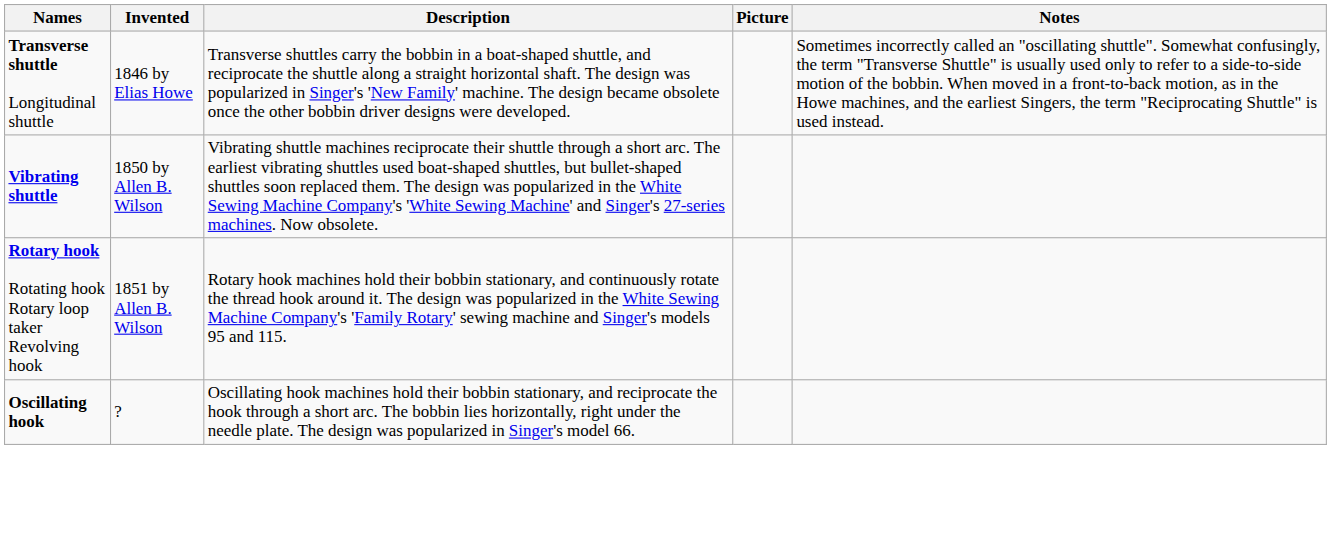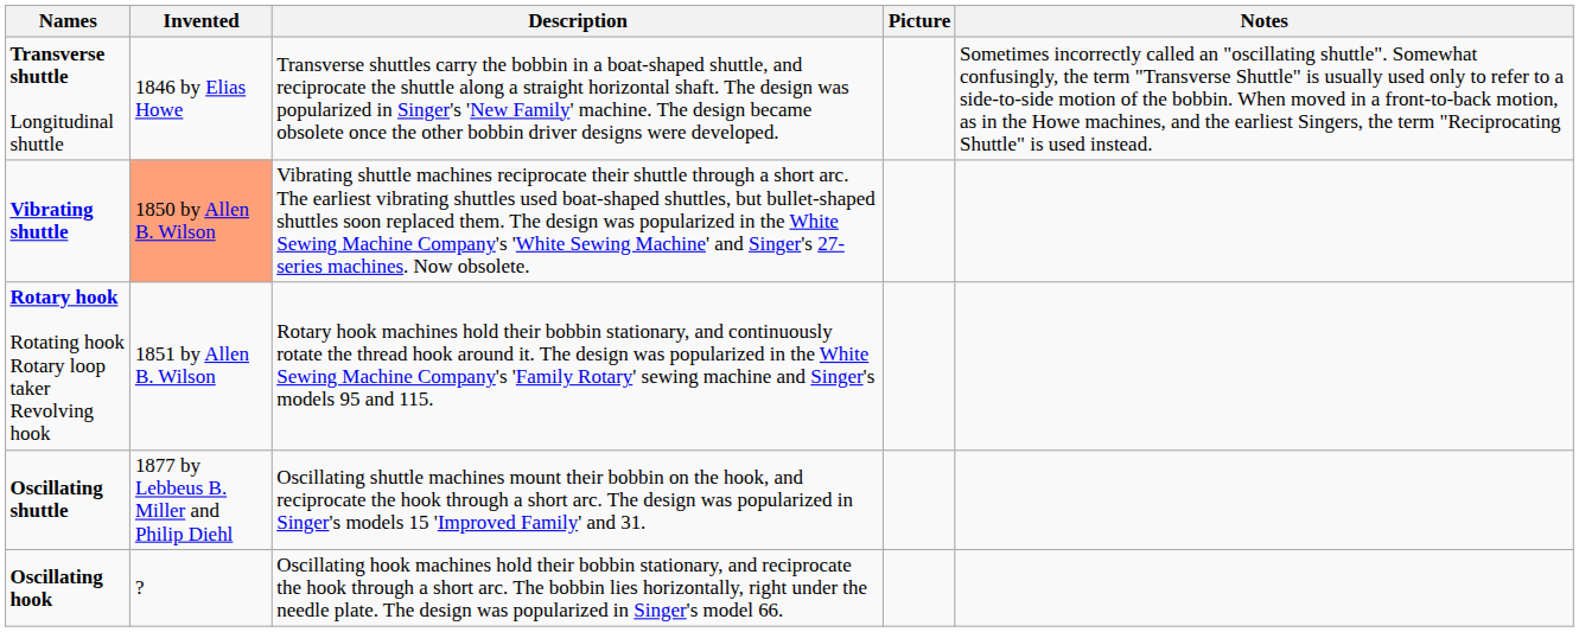Vibrating shuttle | Invented: no background -> lightsalmon background
+ row: Oscillating shuttle | 1877 by Lebbeus B. Miller and Philip Diehl | Oscillating shuttle machines mount their bobbin on the hook, and reciprocate the hook through a short arc. The design was popularized in Singer's models 15 'Improved Family' and 31.
